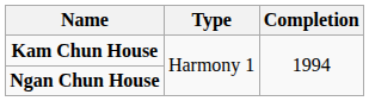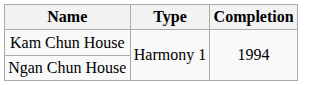Kam Chun House | Name: bold -> normal
Ngan Chun House | Name: bold -> normal
